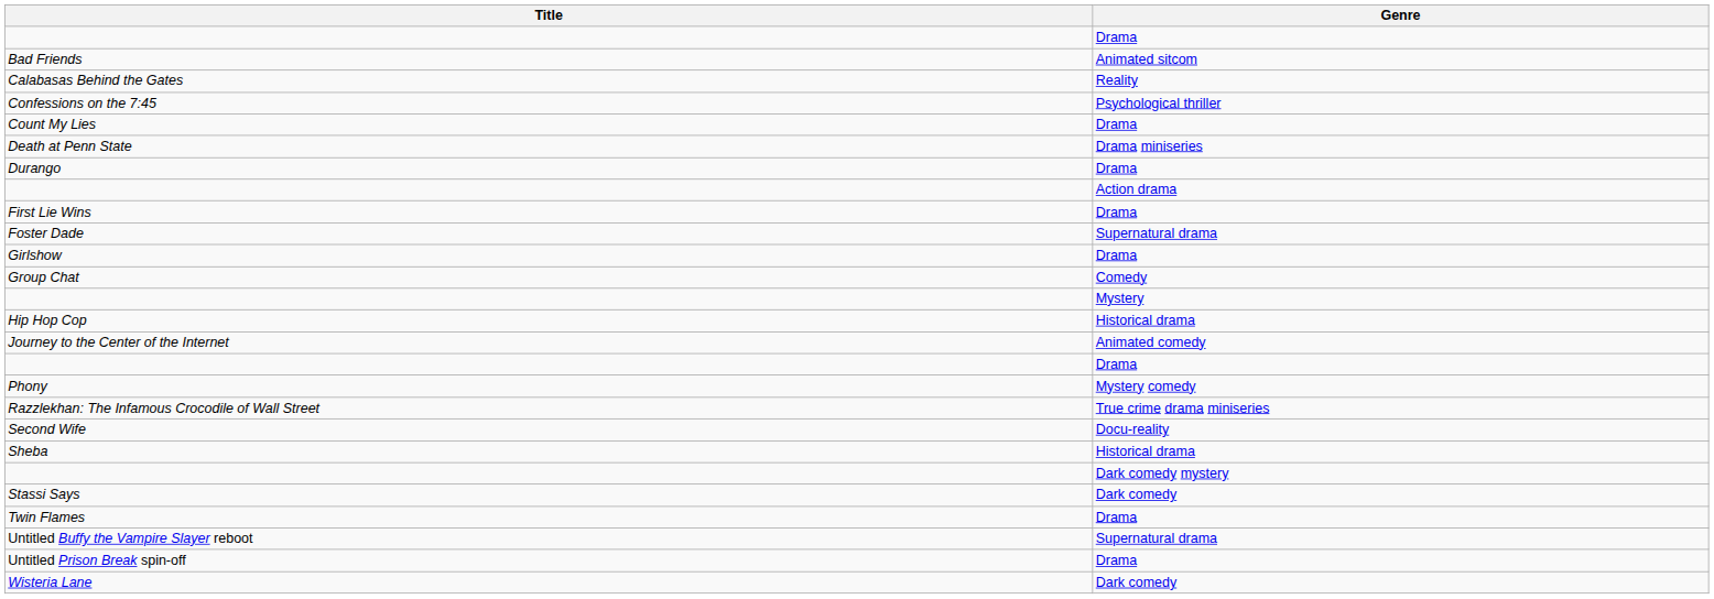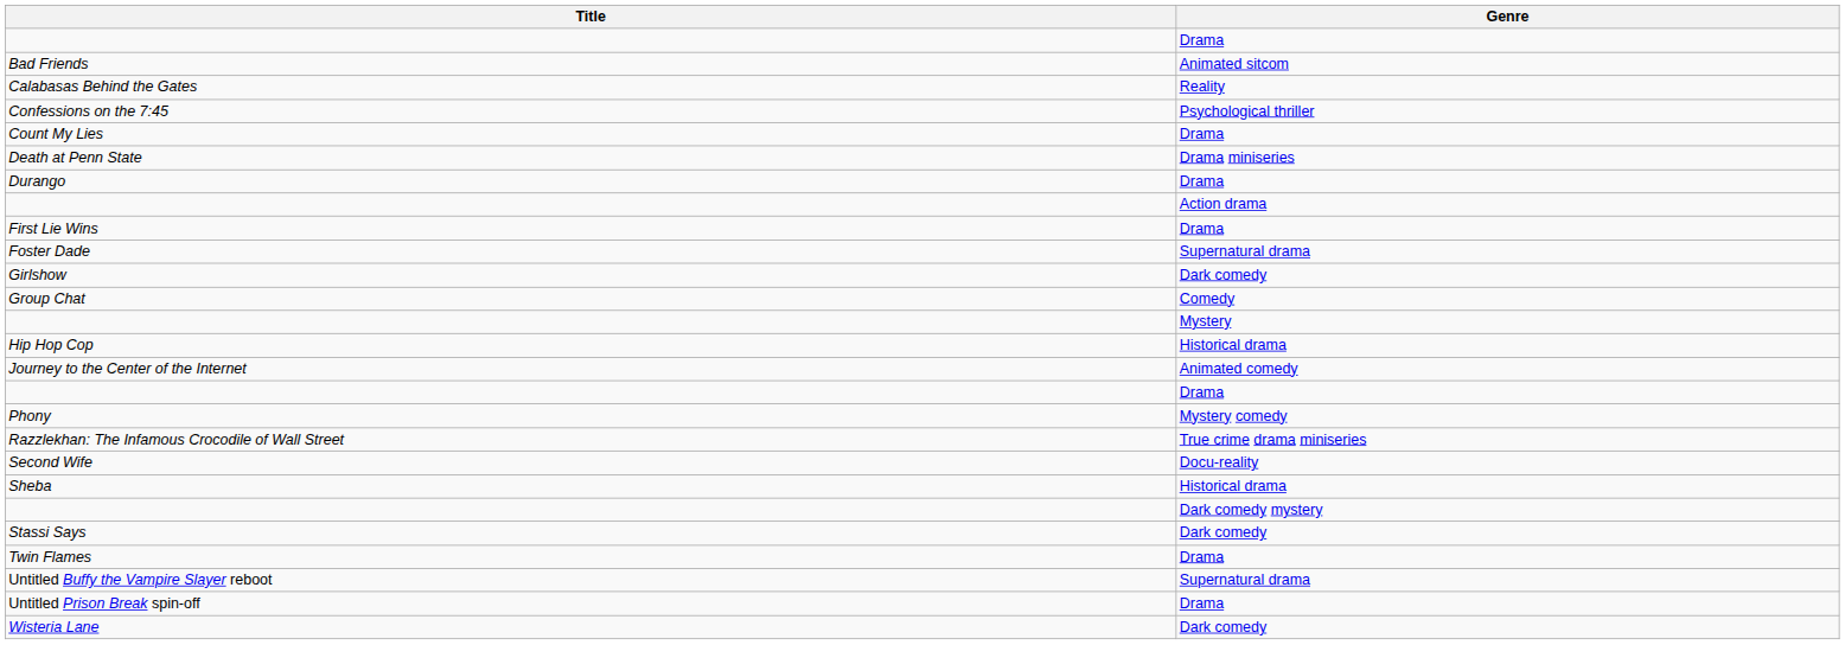row 12 | Genre: Drama -> Dark comedy
